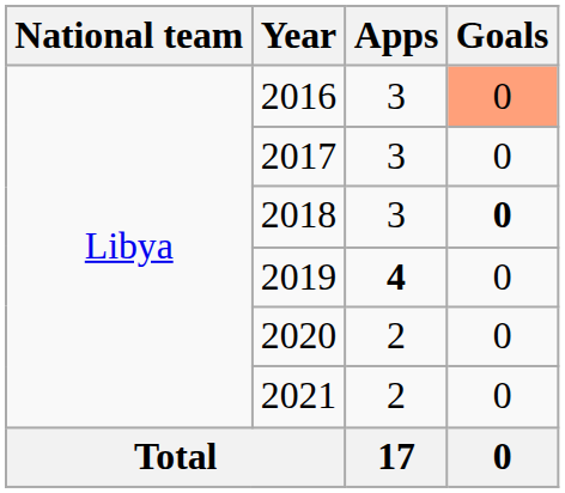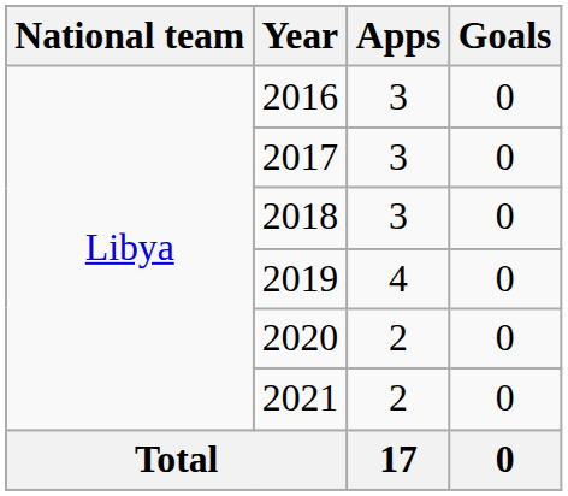2016 | Goals: lightsalmon background -> no background
2018 | Goals: bold -> normal
2019 | Apps: bold -> normal
